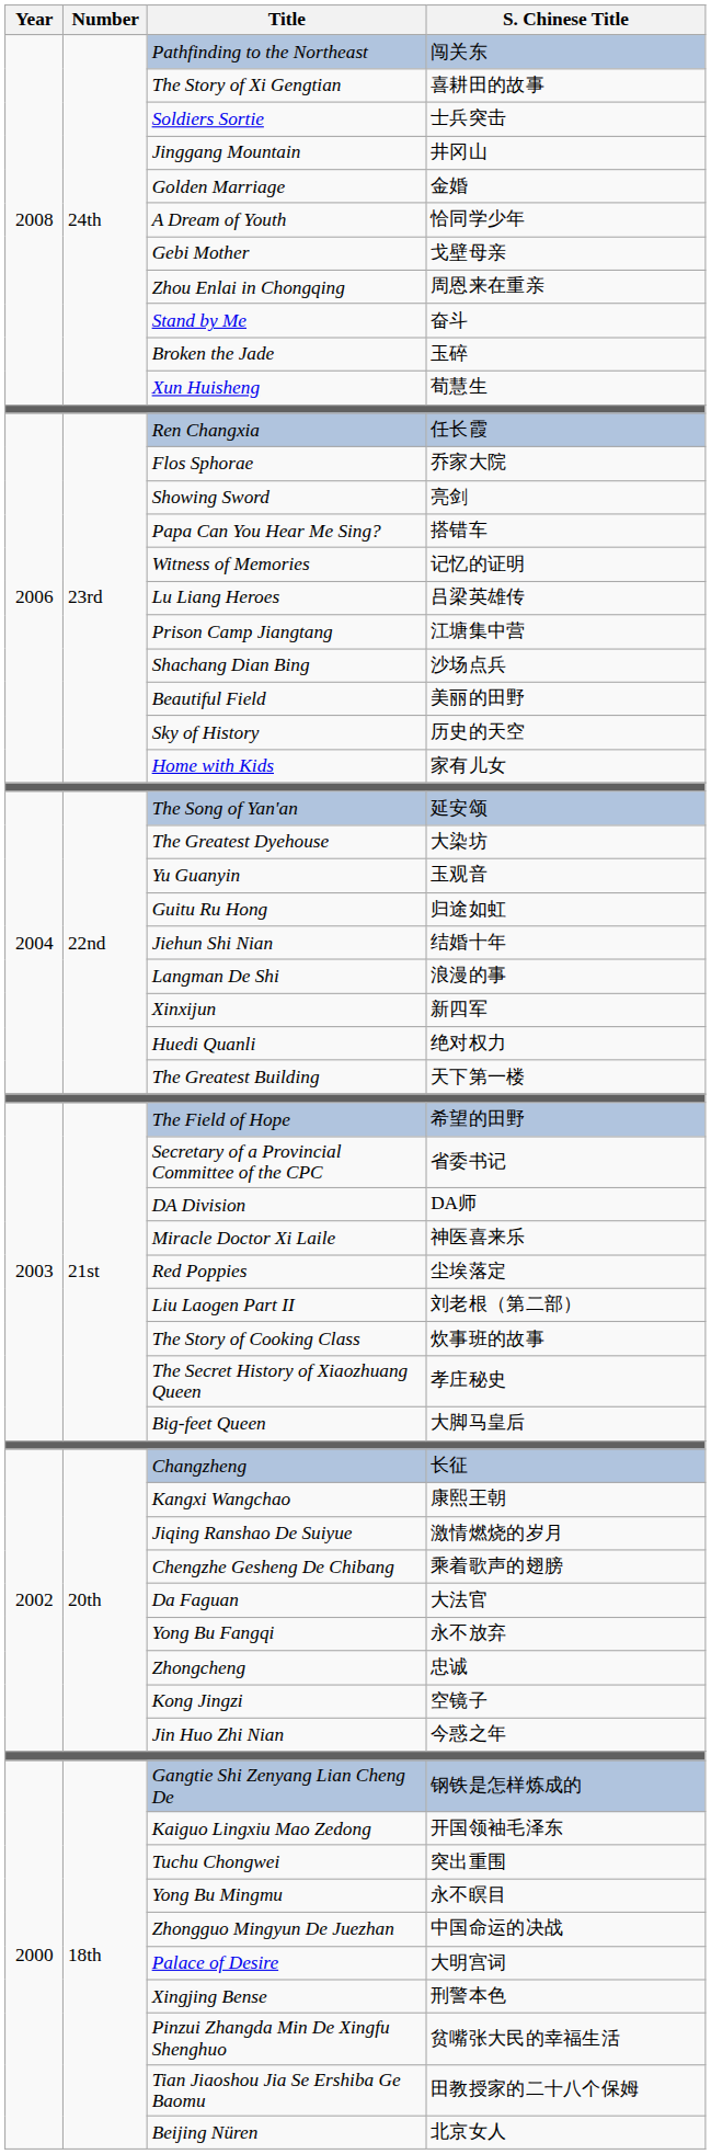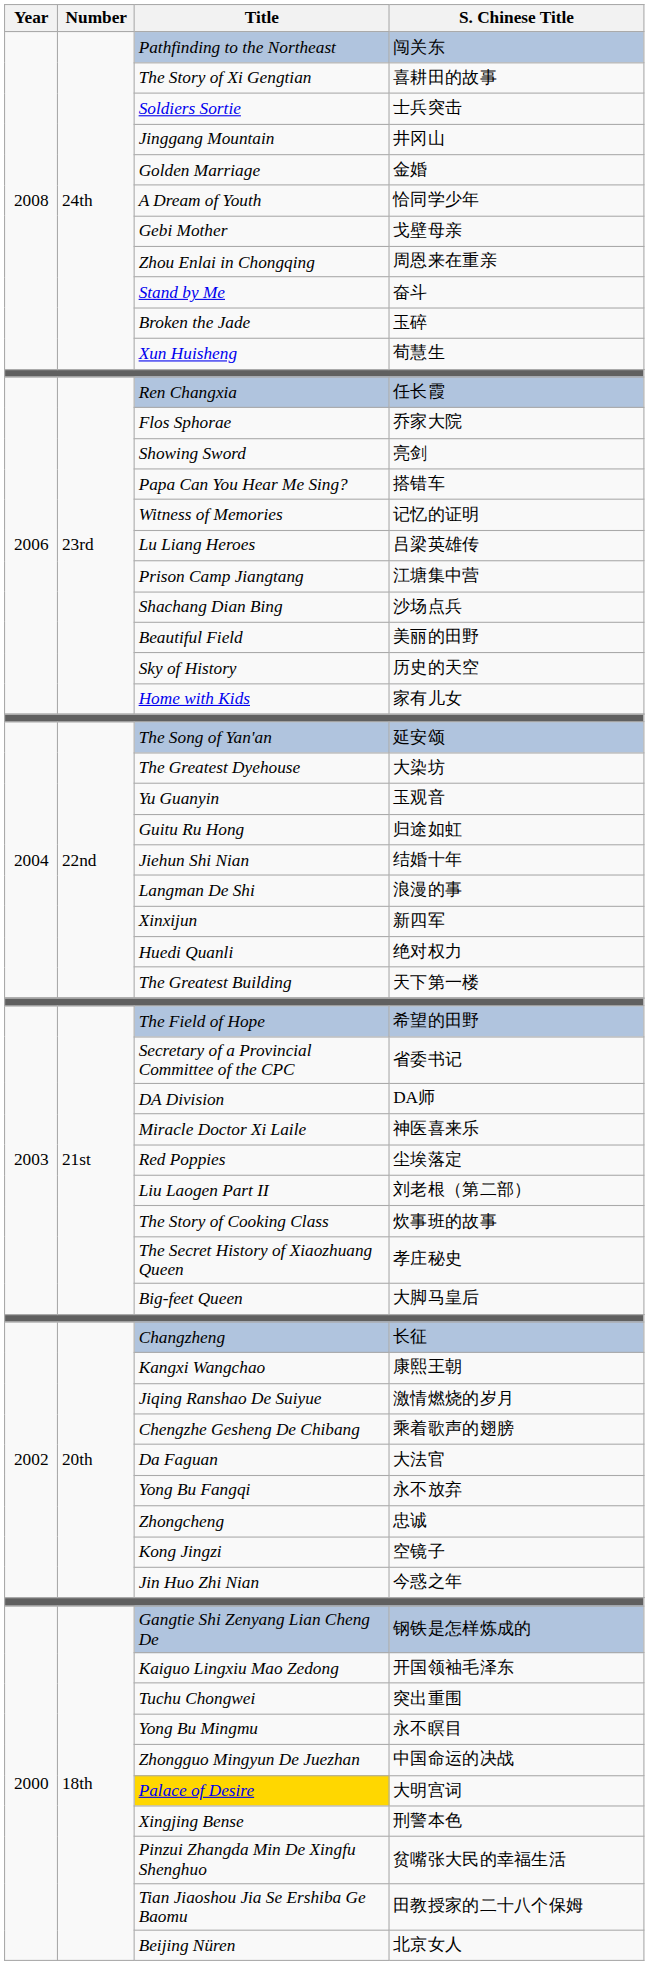Palace of Desire | Title: no background -> gold background
